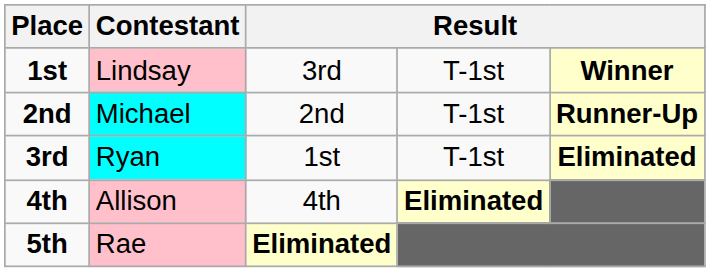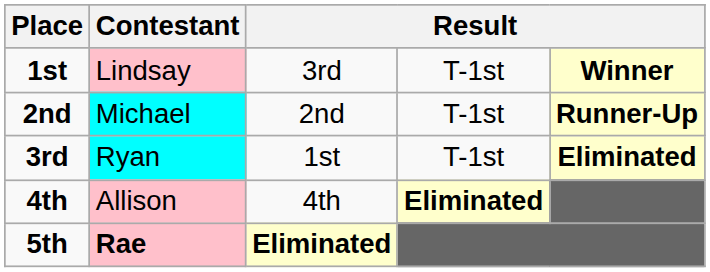5th | Contestant: normal -> bold
